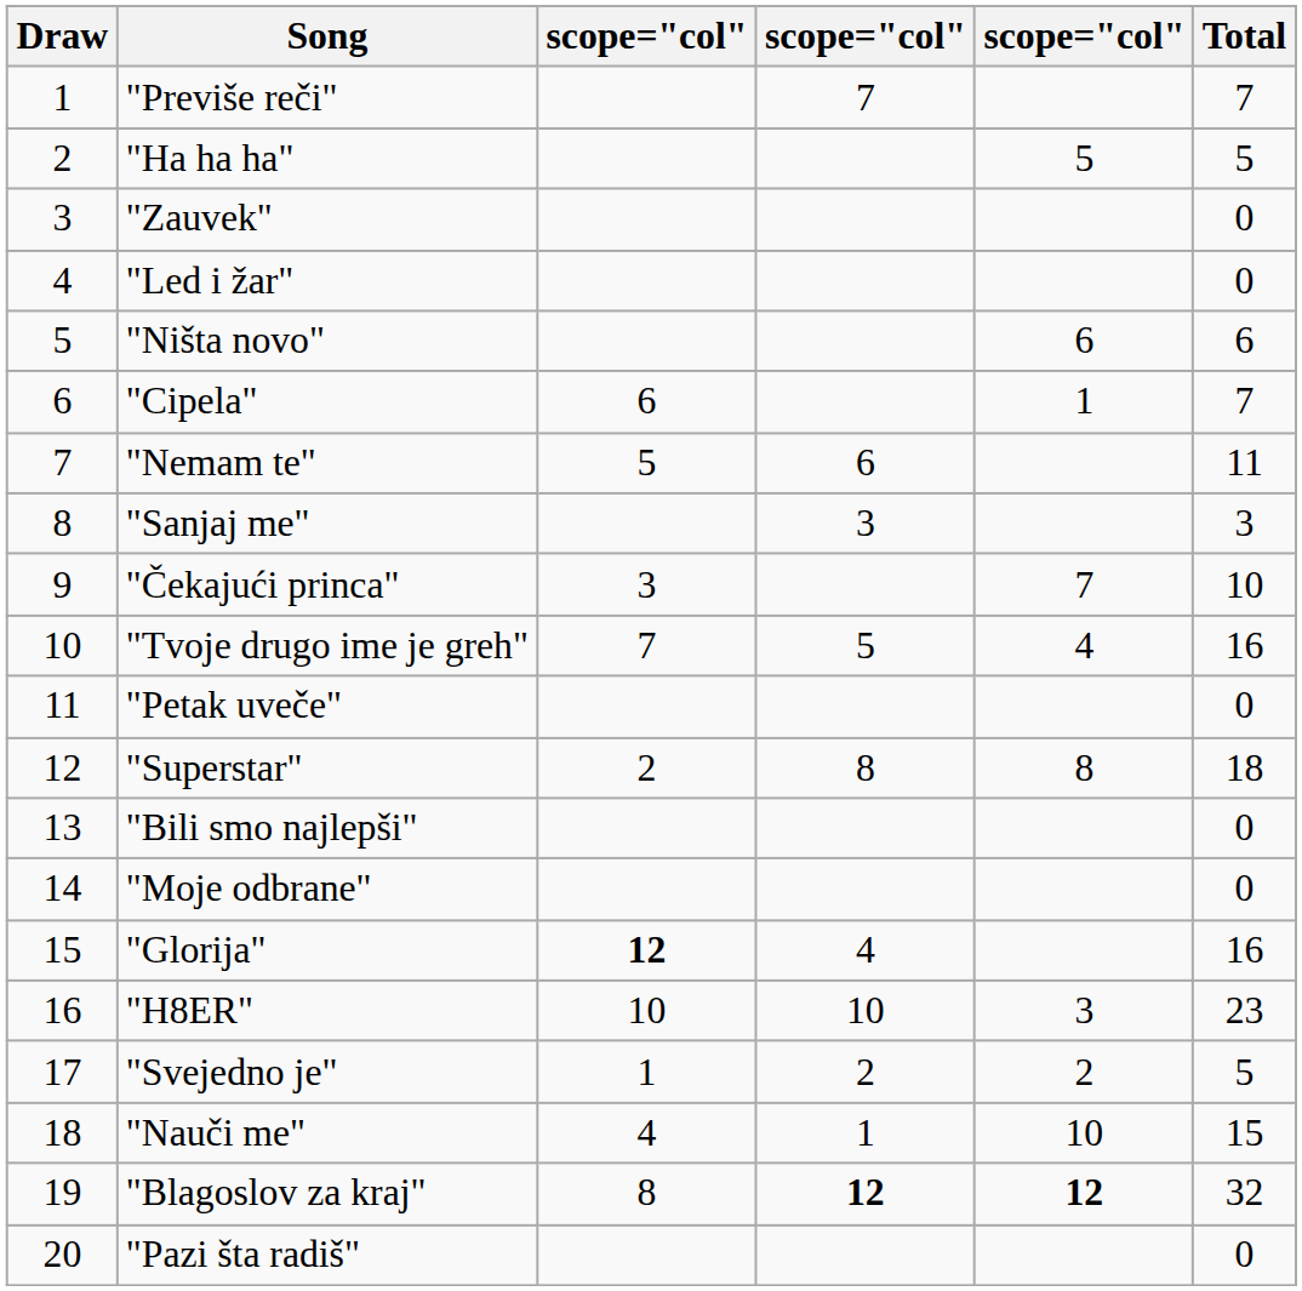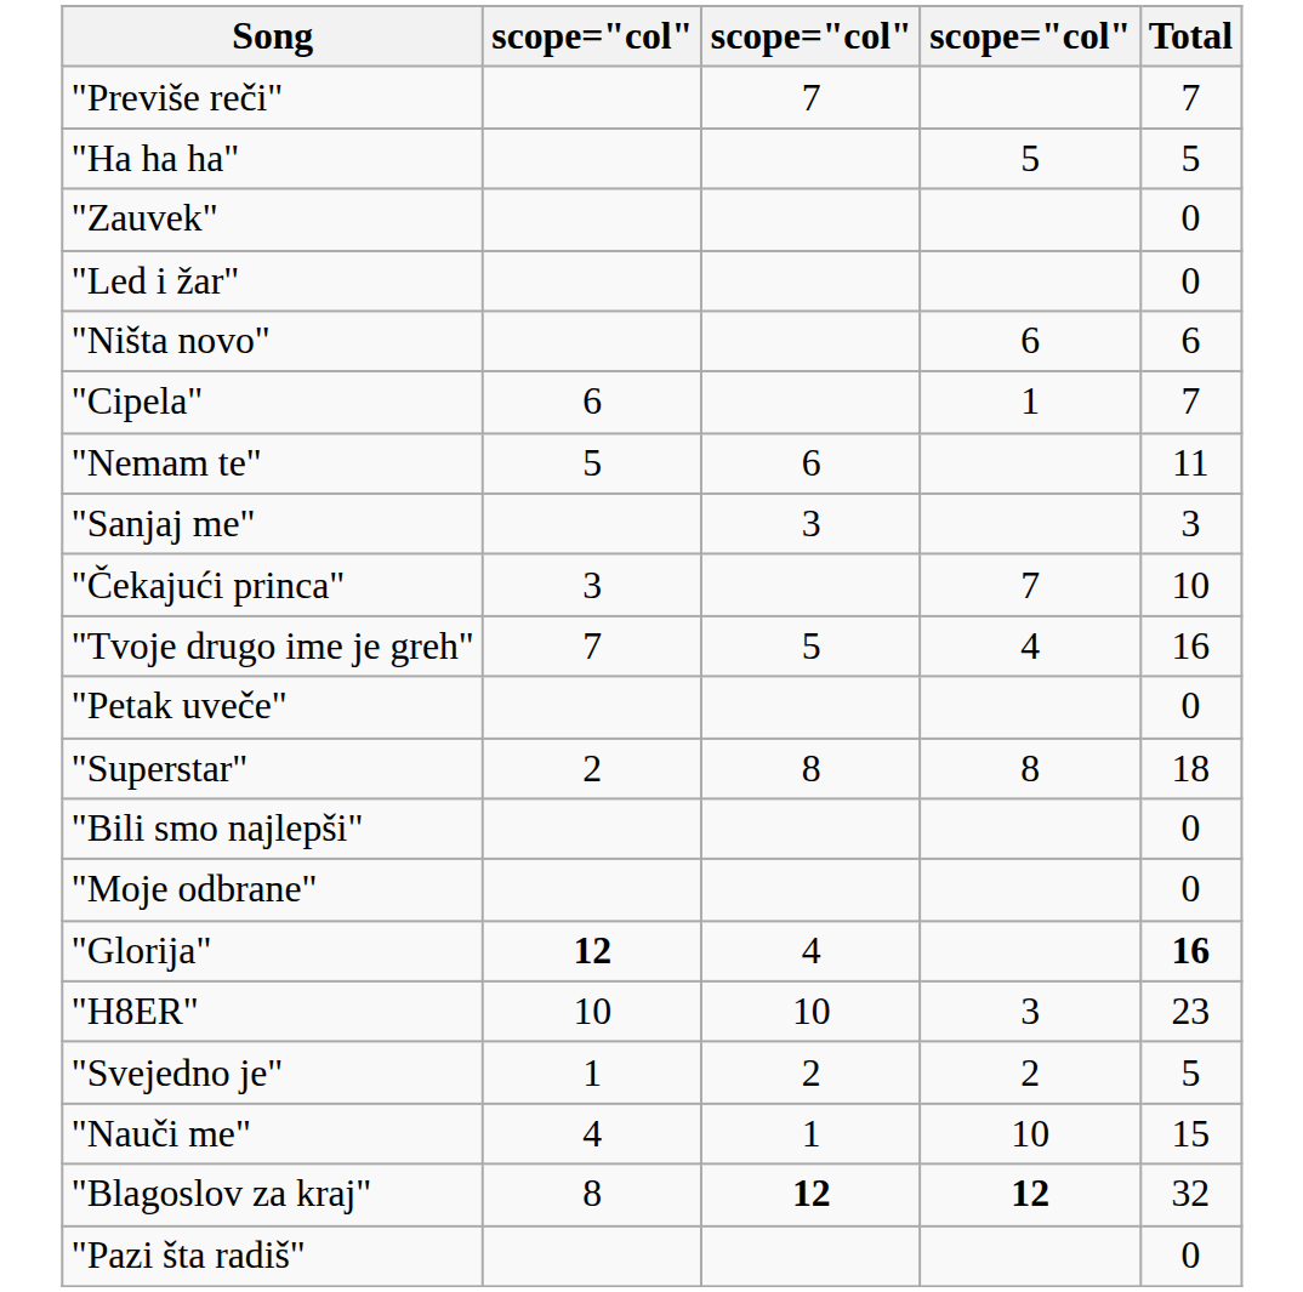- column: Draw | 1 | 2 | 3 | 4 | 5 | 6 | 7 | 8 | 9 | 10 | 11 | 12 | 13 | 14 | 15 | 16 | 17 | 18 | 19 | 20
"Glorija" | Total: normal -> bold
